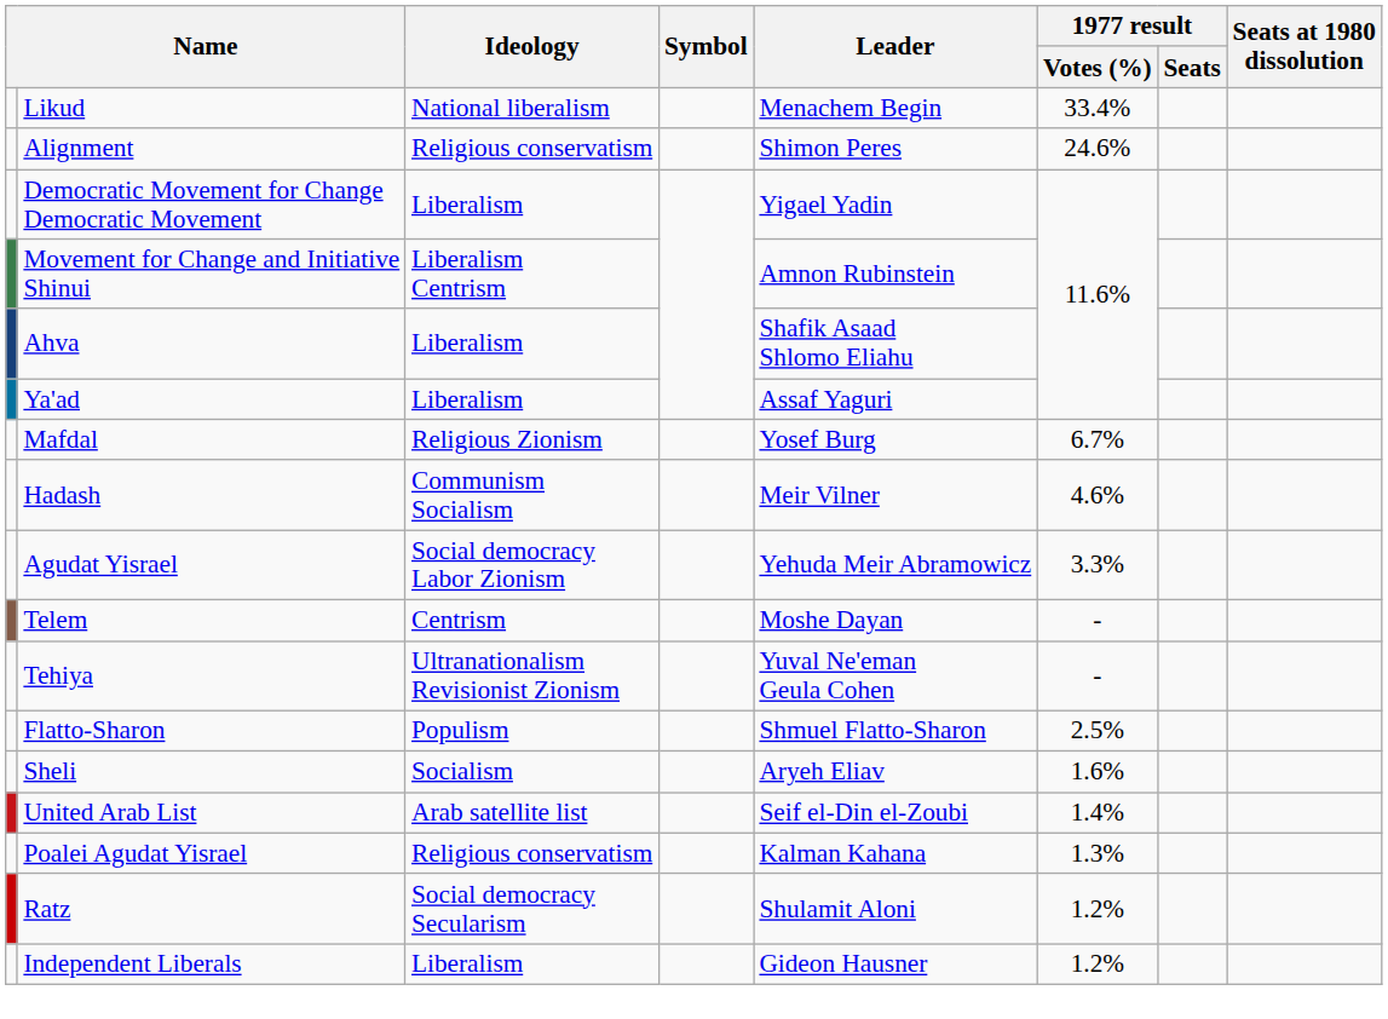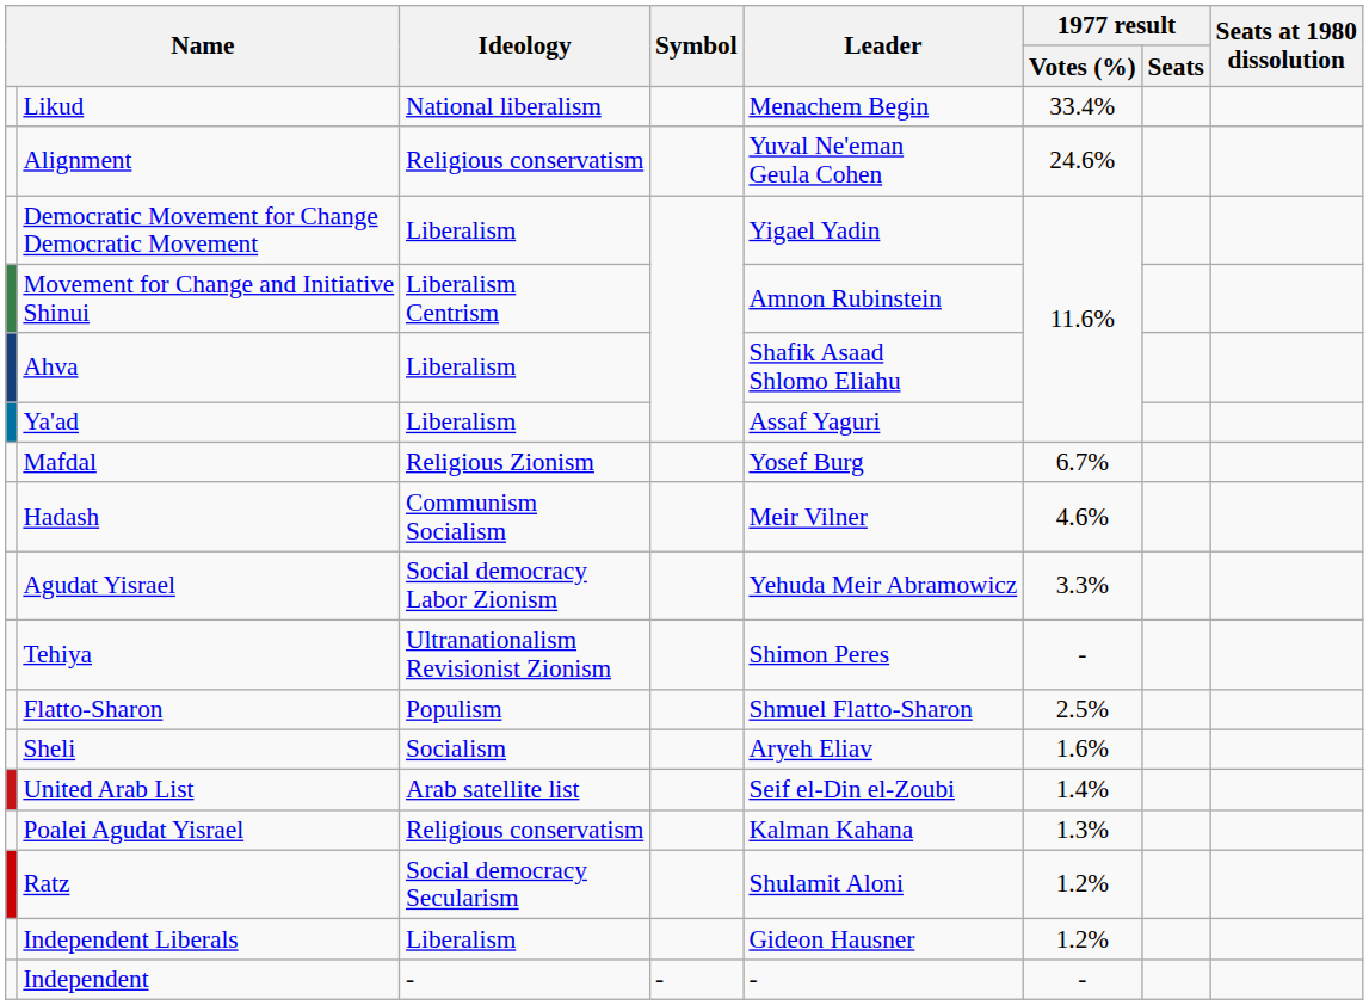Alignment | Leader: Shimon Peres -> Yuval Ne'eman Geula Cohen
- row: Telem | Centrism | Moshe Dayan | -
Tehiya | Leader: Yuval Ne'eman Geula Cohen -> Shimon Peres
+ row: Independent | - | - | - | -
